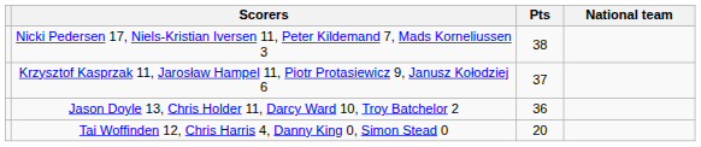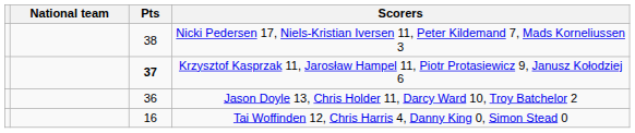columns swapped: National team <-> Scorers
row 3 | Pts: normal -> bold
row 5 | Pts: 20 -> 16
